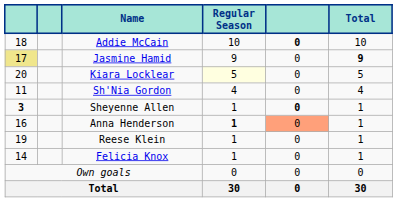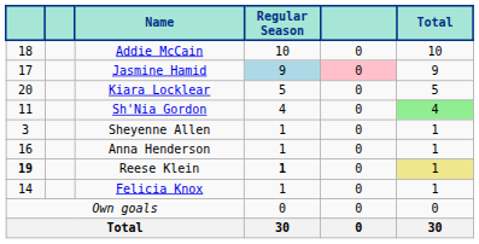Addie McCain | column 5: bold -> normal
Jasmine Hamid | column 1: khaki background -> no background
Jasmine Hamid | Regular Season: no background -> lightblue background
Jasmine Hamid | column 5: no background -> pink background
Jasmine Hamid | Total: bold -> normal
Kiara Locklear | Regular Season: lightyellow background -> no background
Sh'Nia Gordon | Total: no background -> lightgreen background
Sheyenne Allen | column 1: bold -> normal
Sheyenne Allen | column 5: bold -> normal
Anna Henderson | Regular Season: bold -> normal
Anna Henderson | column 5: lightsalmon background -> no background
Reese Klein | column 1: normal -> bold
Reese Klein | Regular Season: normal -> bold
Reese Klein | Total: no background -> khaki background
